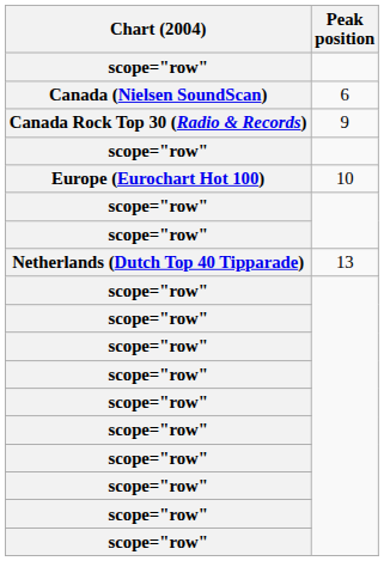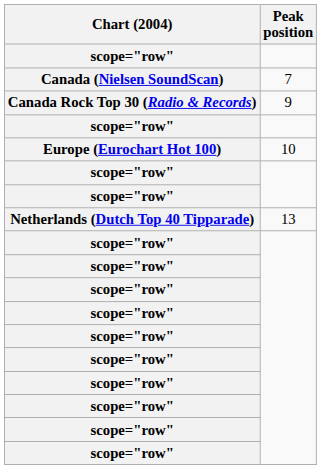Canada (Nielsen SoundScan) | Peak position: 6 -> 7
